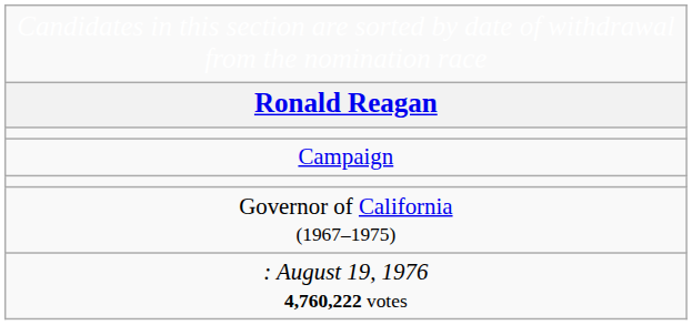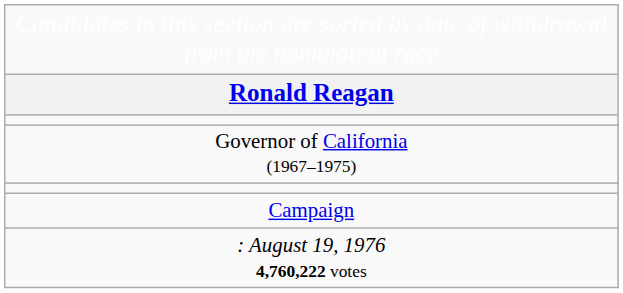row 4 | column 1: Campaign -> Governor of California (1967–1975)
row 6 | column 1: Governor of California (1967–1975) -> Campaign
